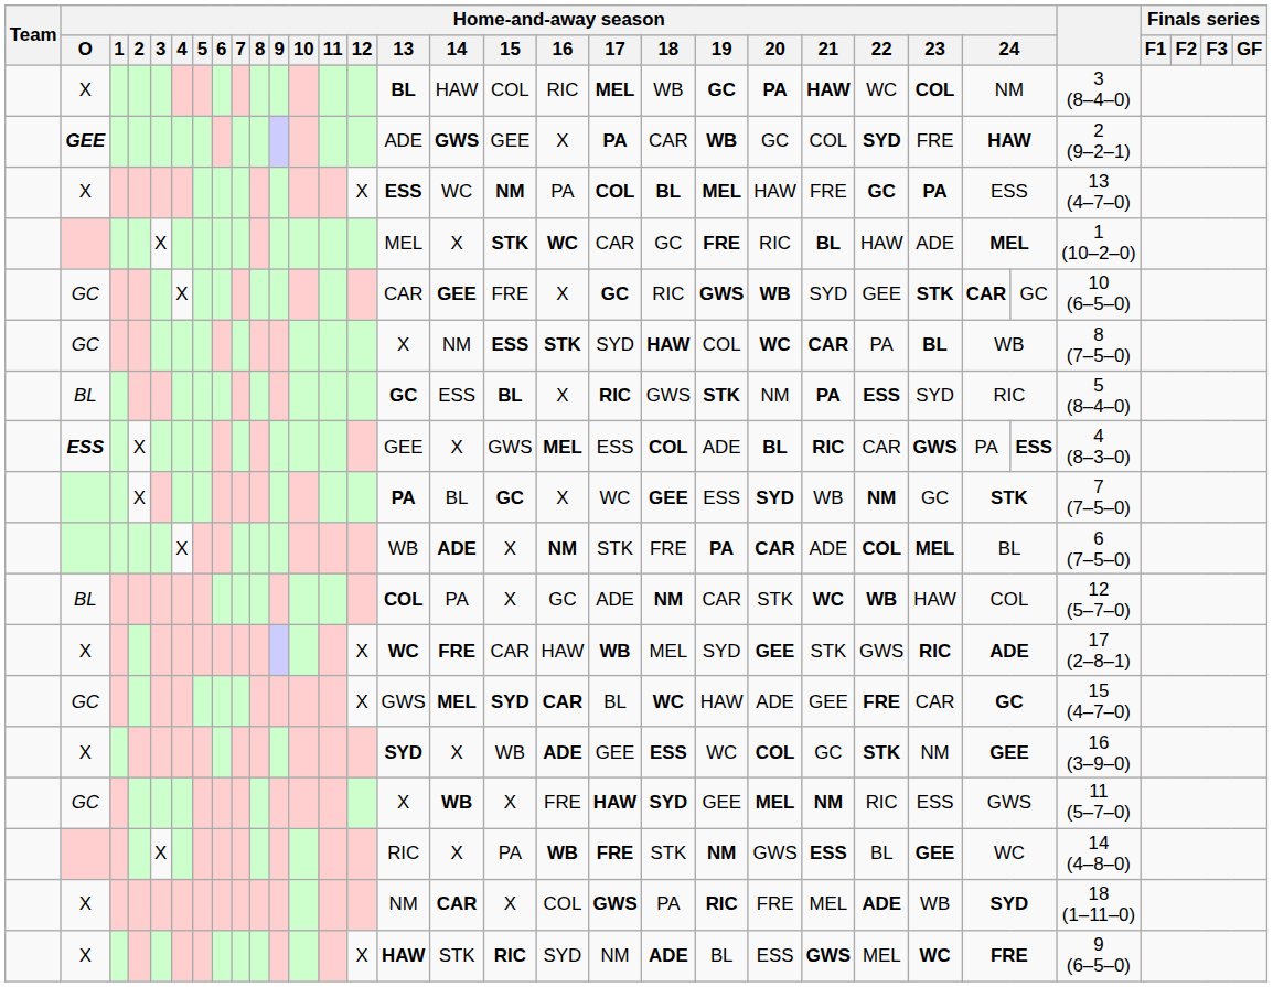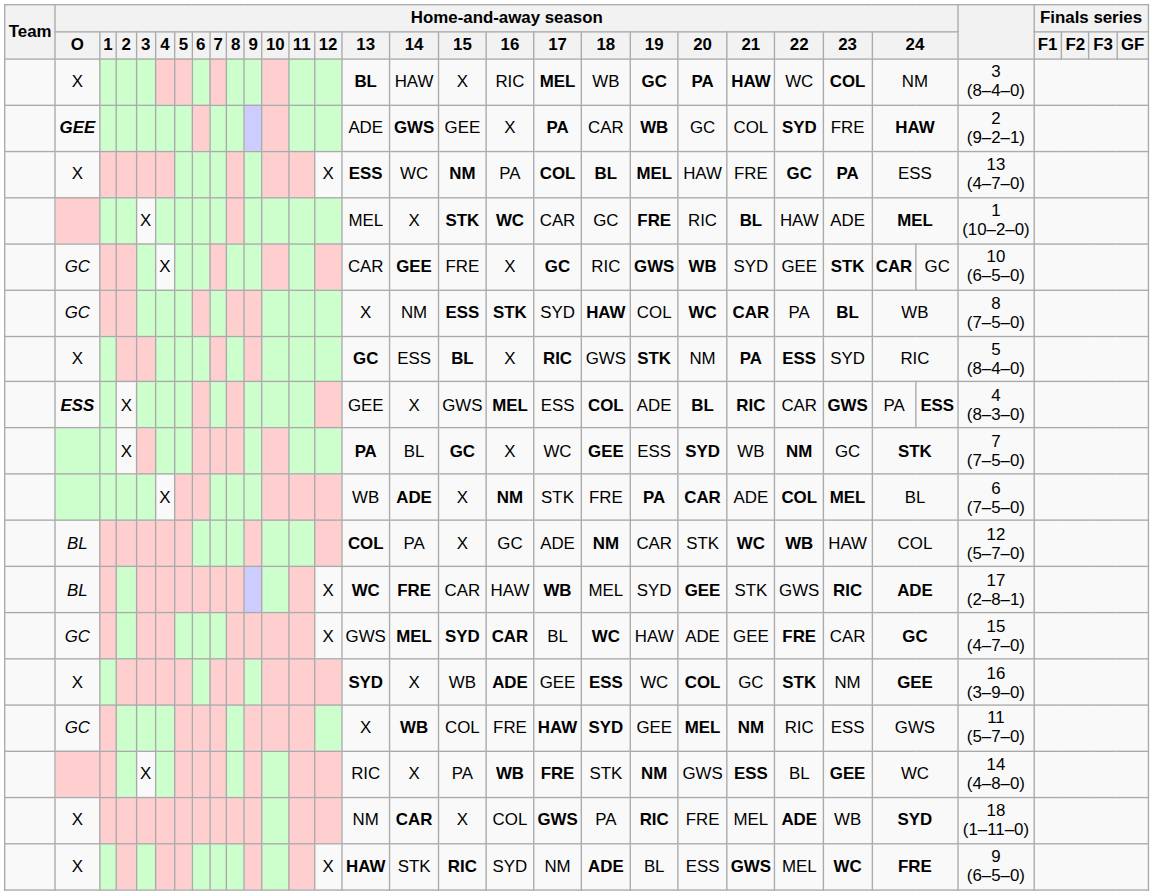row 3 | Home-and-away season / 15: COL -> X
row 9 | Home-and-away season / O: BL -> X
row 14 | Home-and-away season / O: X -> BL
row 17 | Home-and-away season / 15: X -> COL
